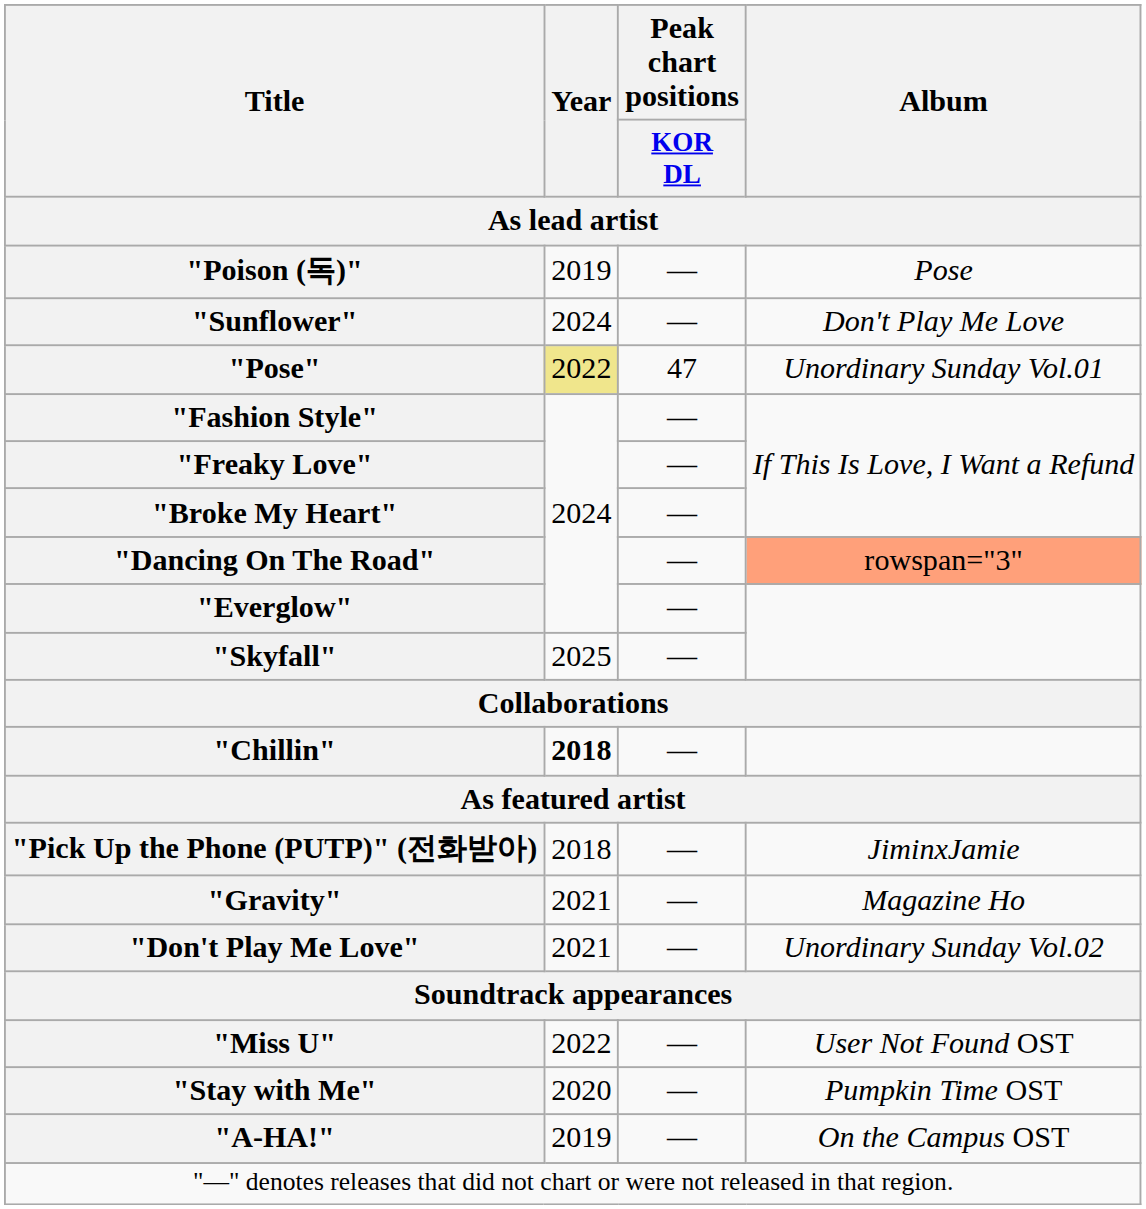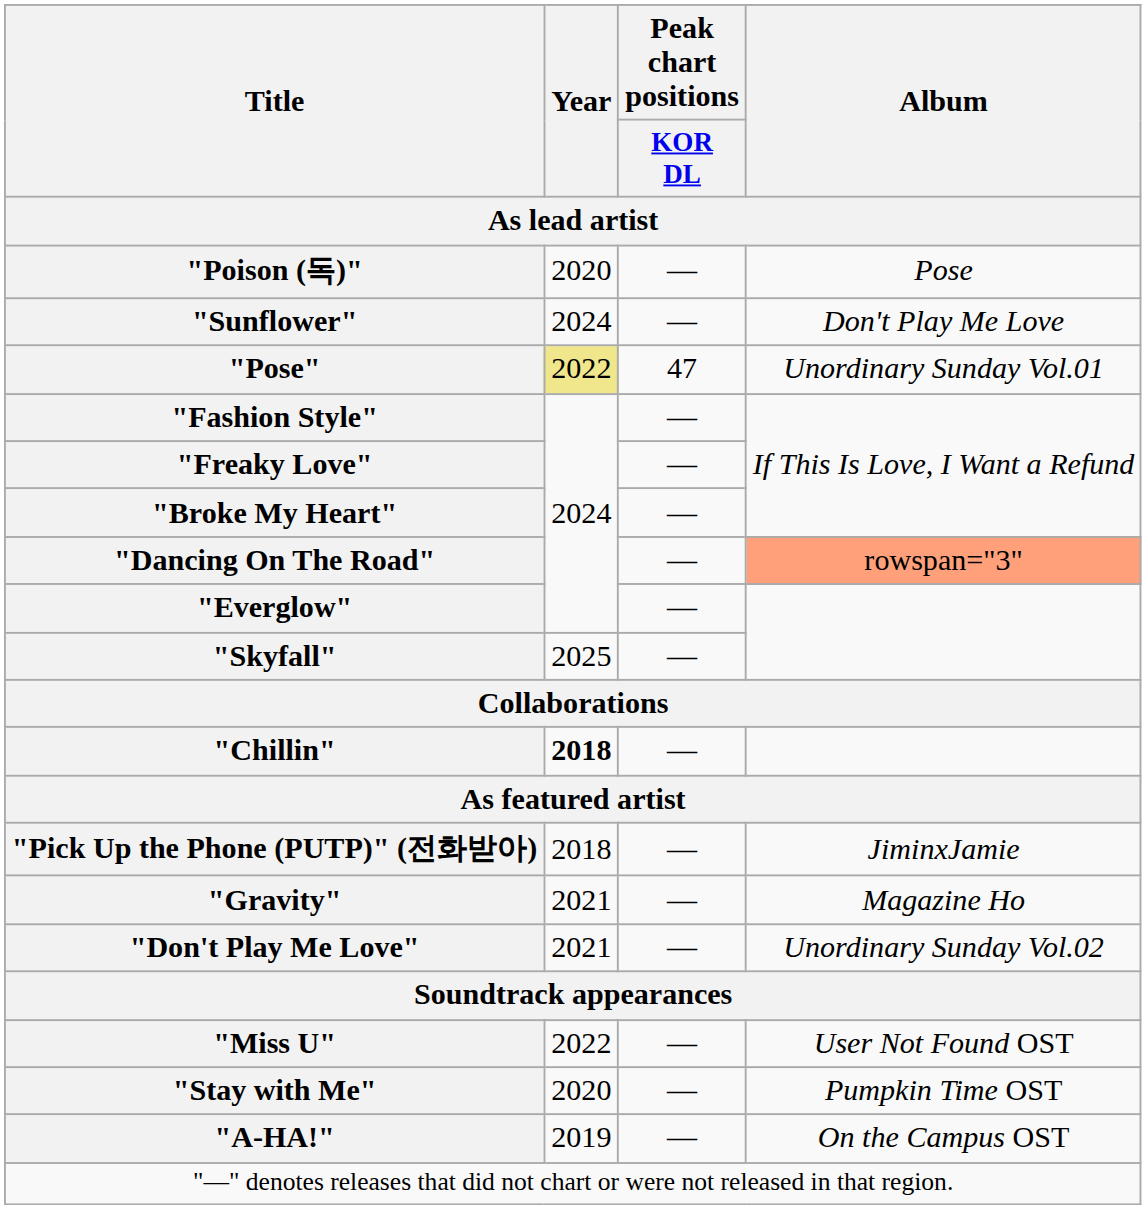"Poison (독)" | Year: 2019 -> 2020
